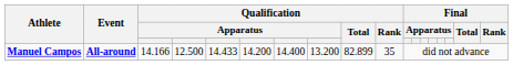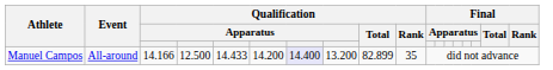row 4 | Athlete: bold -> normal
row 4 | Event: bold -> normal
row 4 | column 7: no background -> lavender background
